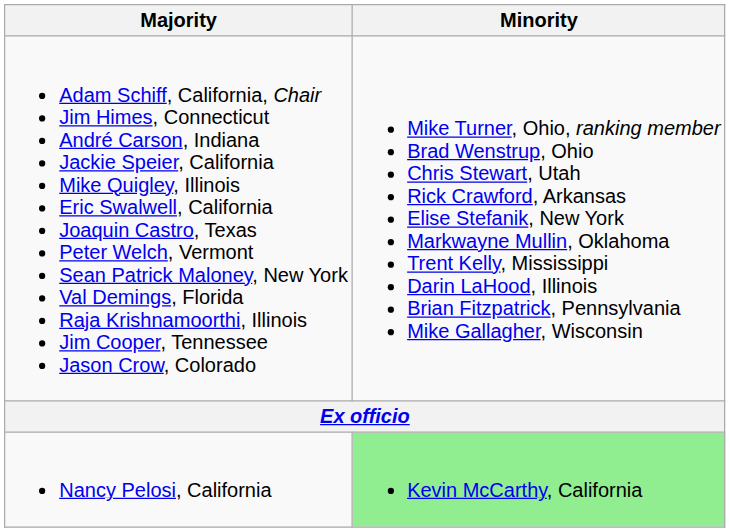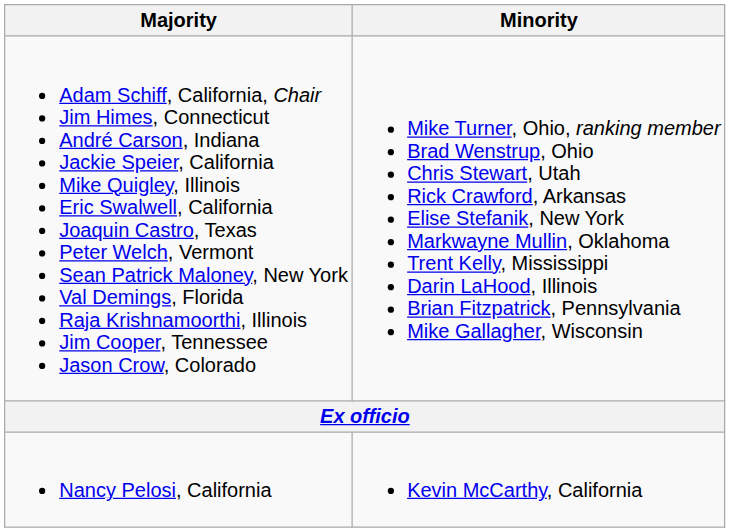Nancy Pelosi, California | Minority: lightgreen background -> no background
